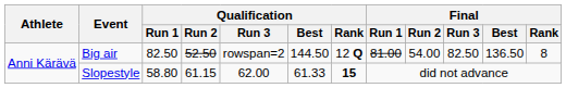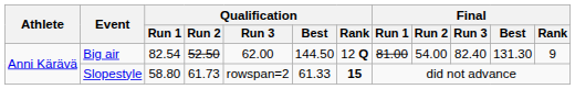Big air | Qualification / Run 1: 82.50 -> 82.54
Big air | Qualification / Run 3: rowspan=2 -> 62.00
Big air | Final / Run 3: 82.50 -> 82.40
Big air | Final / Best: 136.50 -> 131.30
Big air | Final / Rank: 8 -> 9
Slopestyle | Qualification / Run 2: 61.15 -> 61.73
Slopestyle | Qualification / Run 3: 62.00 -> rowspan=2
